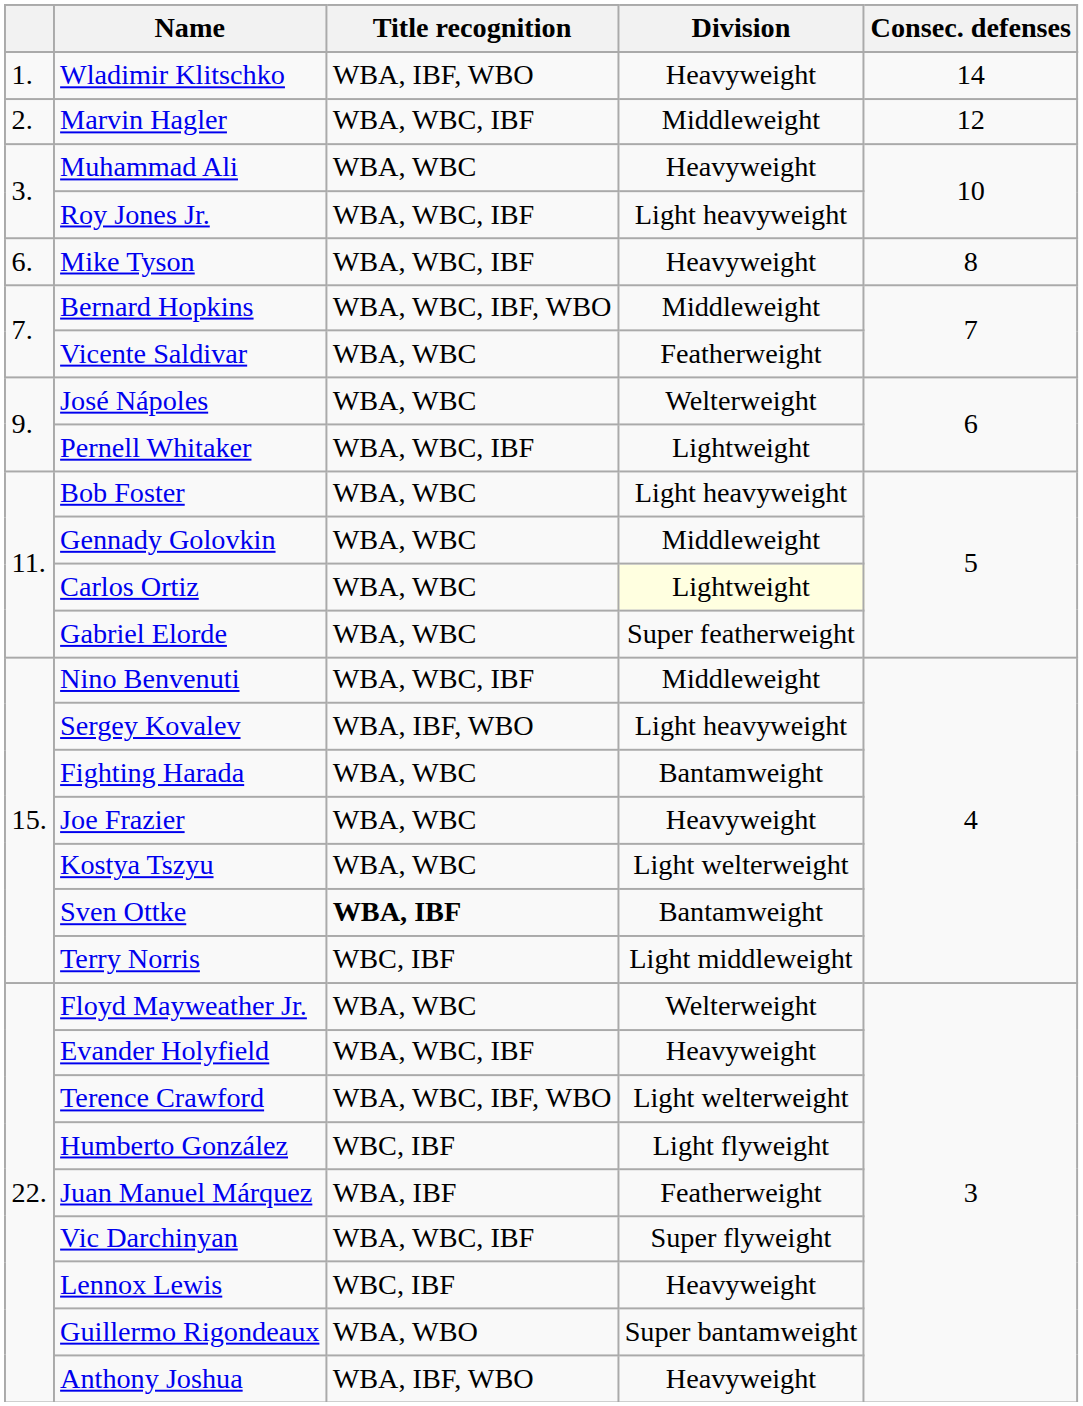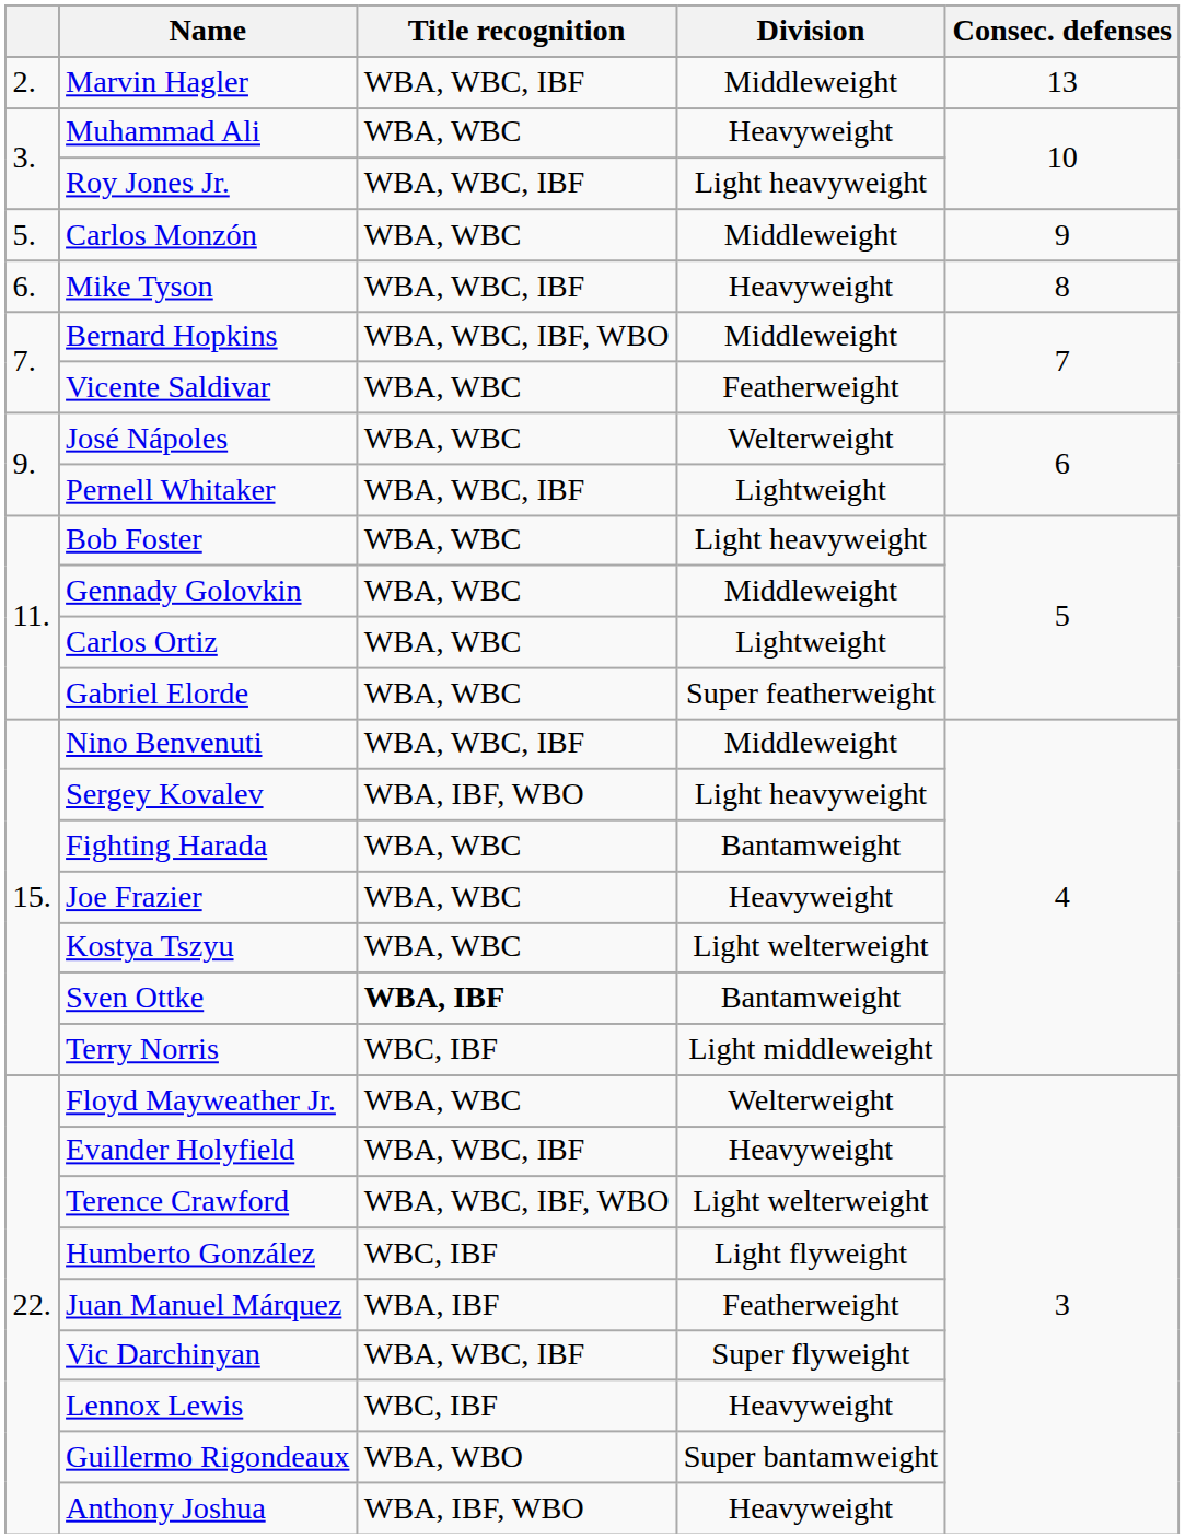- row: 1. | Wladimir Klitschko | WBA, IBF, WBO | Heavyweight | 14
Marvin Hagler | Consec. defenses: 12 -> 13
+ row: 5. | Carlos Monzón | WBA, WBC | Middleweight | 9
Carlos Ortiz | Division: lightyellow background -> no background
